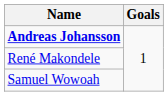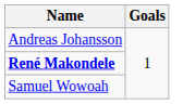Andreas Johansson | Name: bold -> normal
René Makondele | Name: normal -> bold
